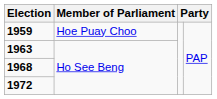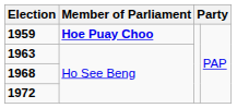1959 | Member of Parliament: normal -> bold
